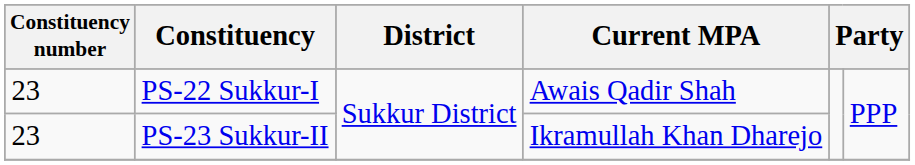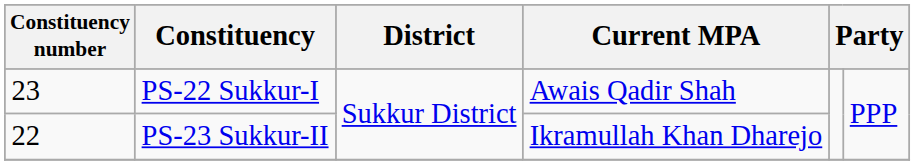PS-23 Sukkur-II | Constituency number: 23 -> 22
